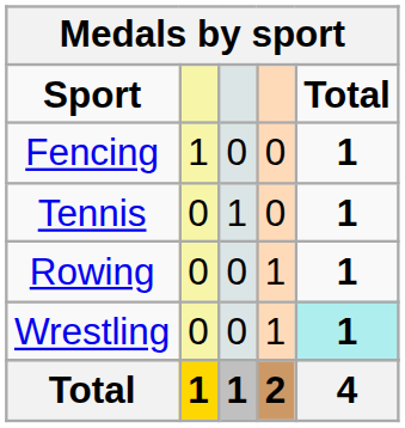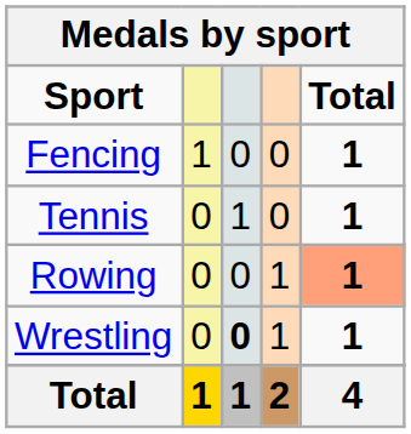Rowing | Total: no background -> lightsalmon background
Wrestling | column 3: normal -> bold
Wrestling | Total: paleturquoise background -> no background
